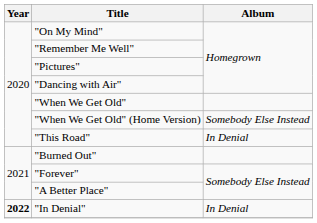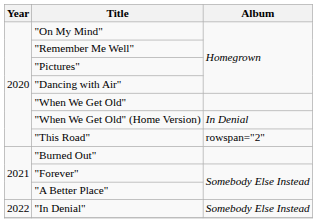"When We Get Old" (Home Version) | Album: Somebody Else Instead -> In Denial
"This Road" | Album: In Denial -> rowspan="2"
"In Denial" | Year: bold -> normal
"In Denial" | Album: In Denial -> Somebody Else Instead
